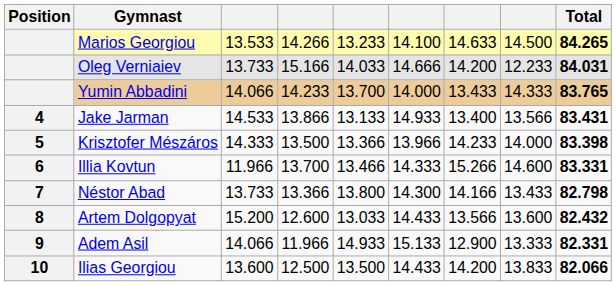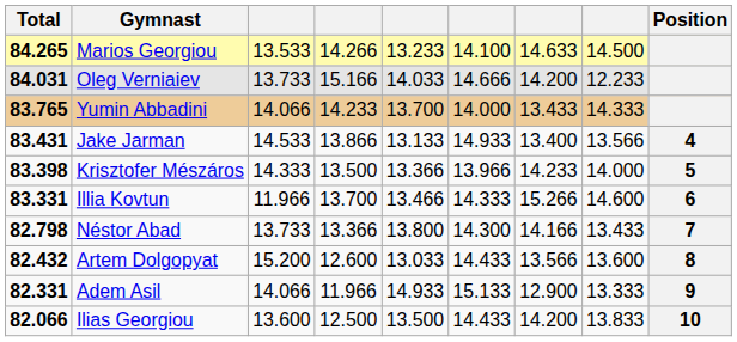columns swapped: Position <-> Total
